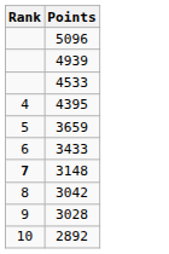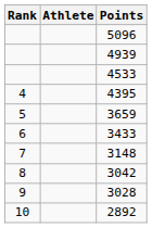+ column: Athlete
3148 | Rank: bold -> normal
